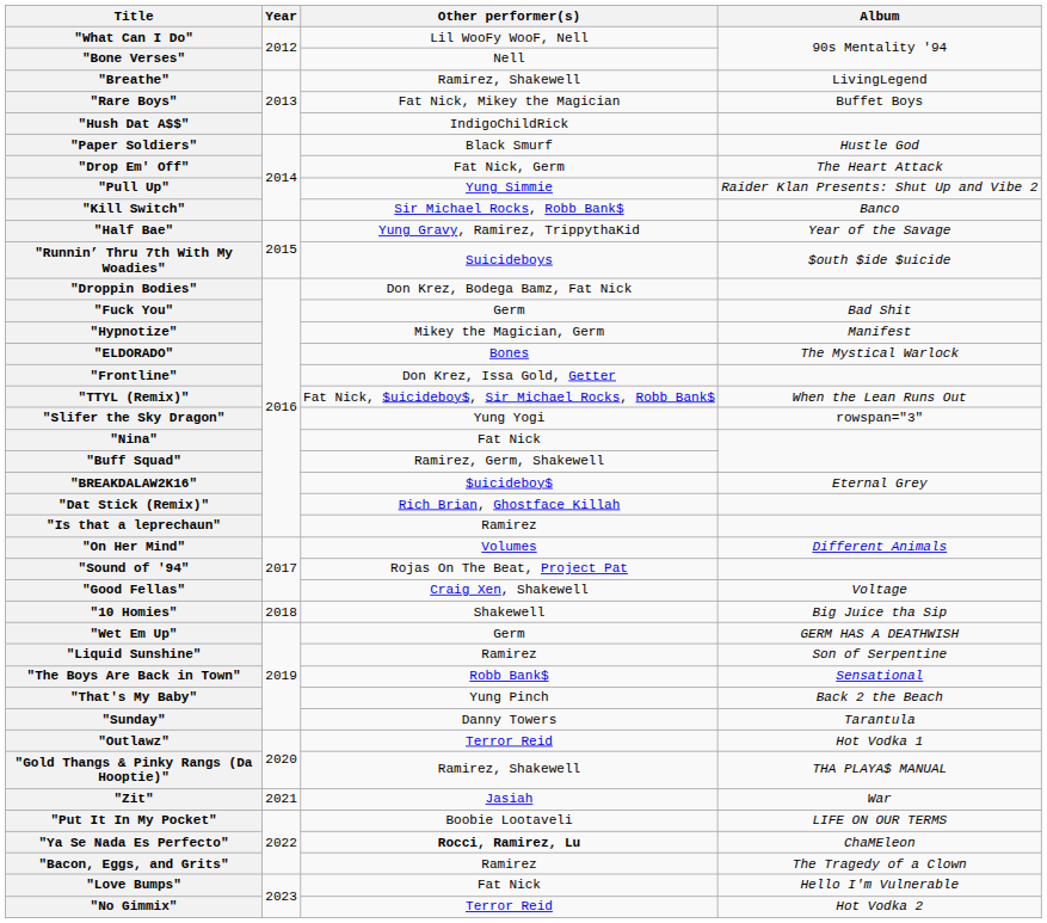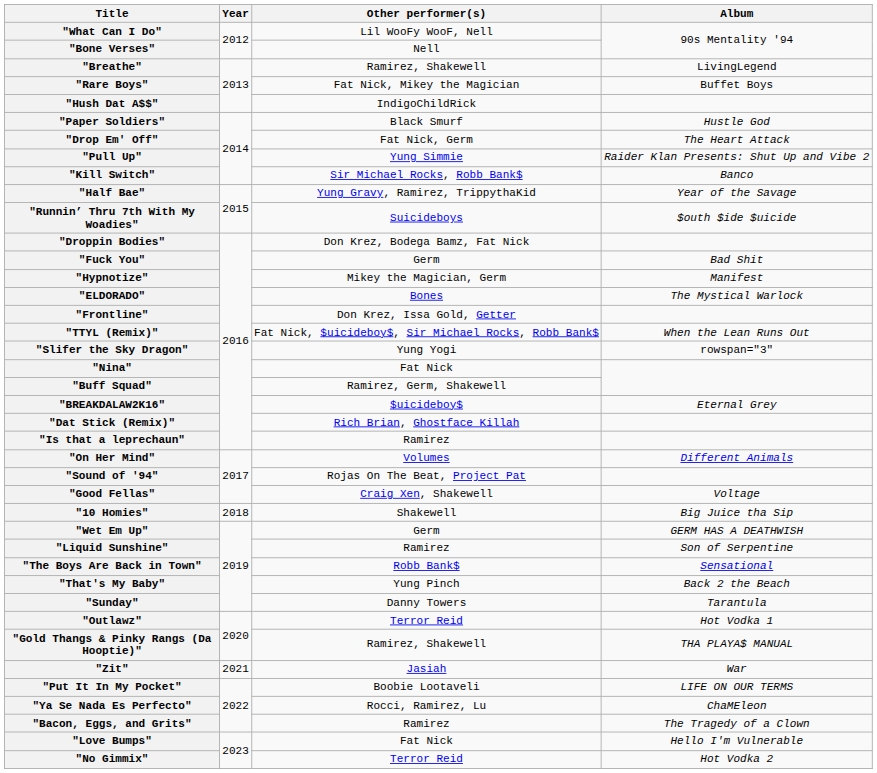"Ya Se Nada Es Perfecto" | Other performer(s): bold -> normal
